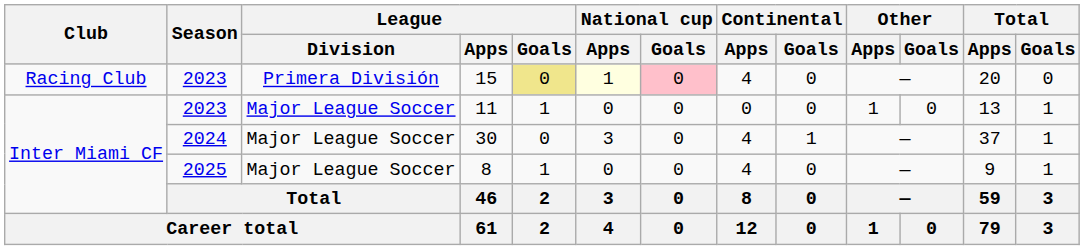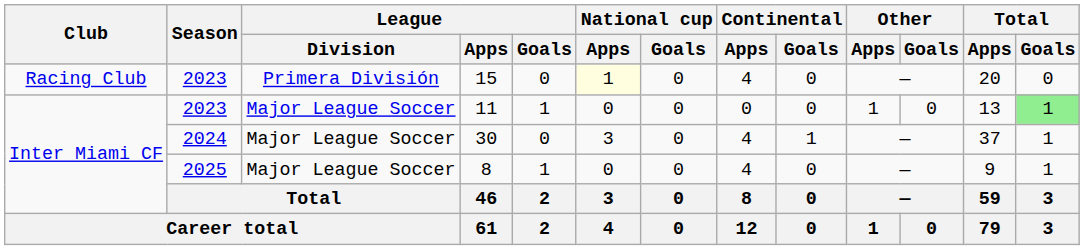15 | League / Goals: khaki background -> no background
15 | National cup / Goals: pink background -> no background
11 | Total / Goals: no background -> lightgreen background
